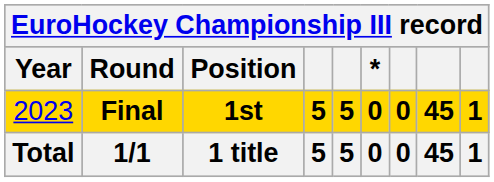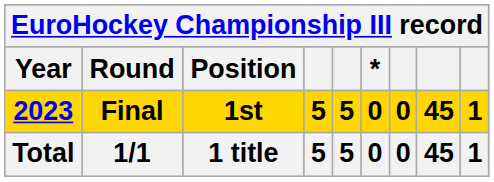Final | Year: normal -> bold
